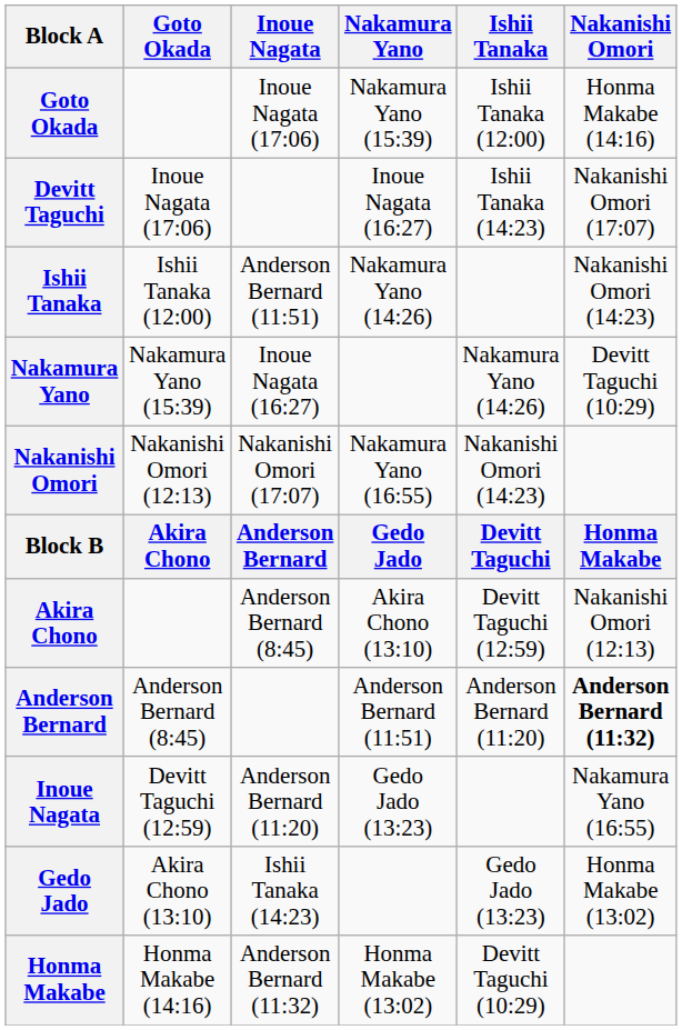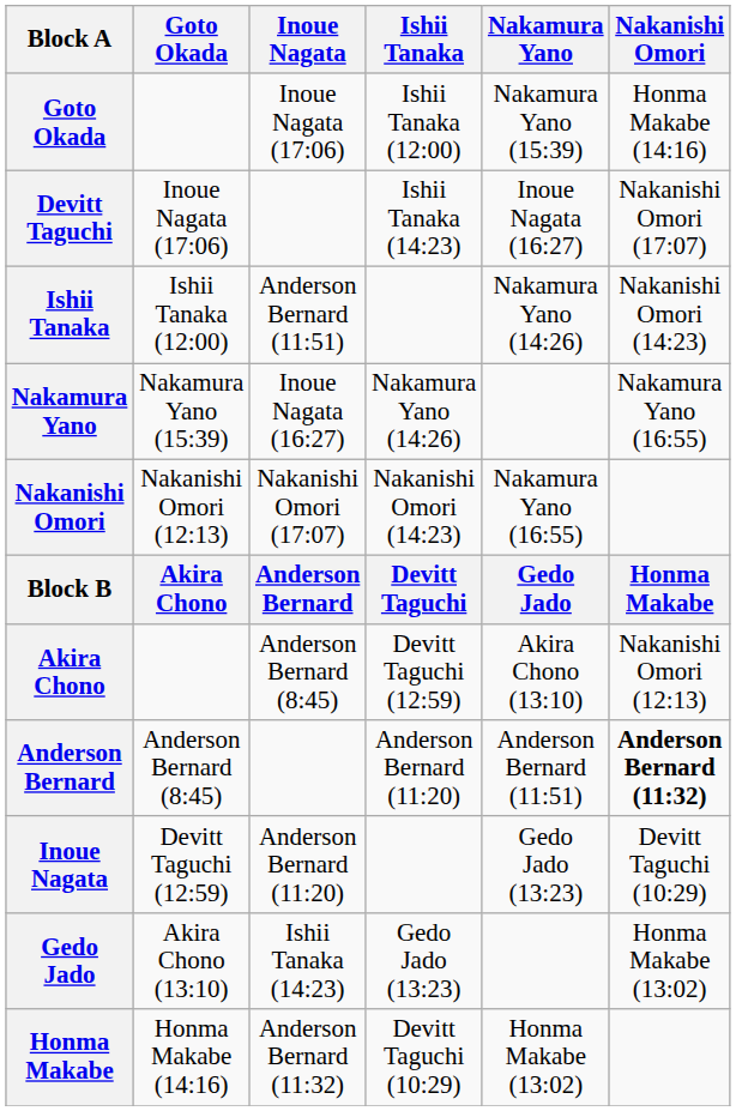columns swapped: Ishii Tanaka <-> Nakamura Yano
row 5 | Nakanishi Omori: Devitt Taguchi (10:29) -> Nakamura Yano (16:55)
row 10 | Nakanishi Omori: Nakamura Yano (16:55) -> Devitt Taguchi (10:29)
